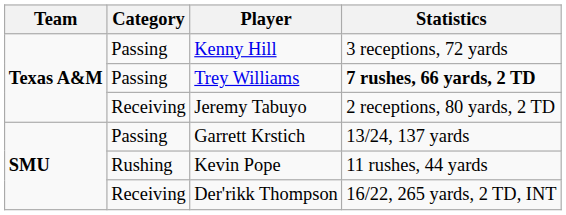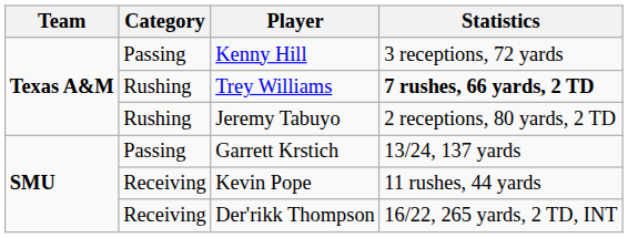Trey Williams | Category: Passing -> Rushing
Jeremy Tabuyo | Category: Receiving -> Rushing
Kevin Pope | Category: Rushing -> Receiving
